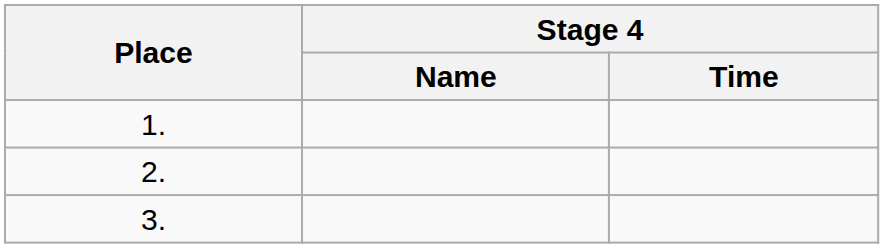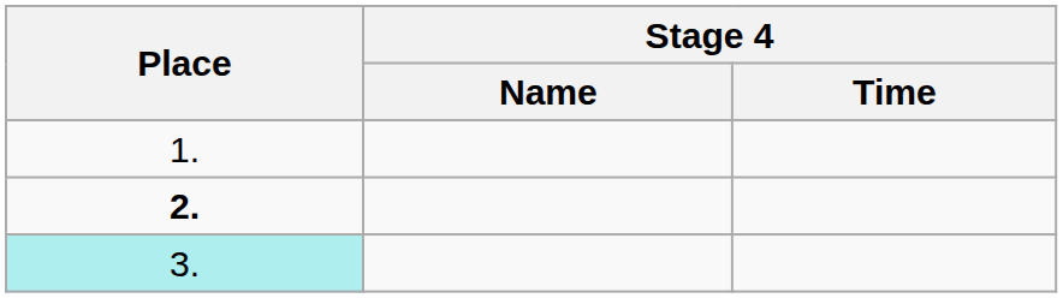2. | Place: normal -> bold
3. | Place: no background -> paleturquoise background
